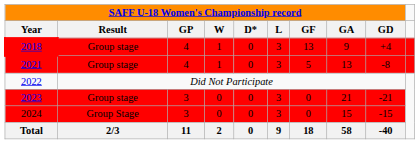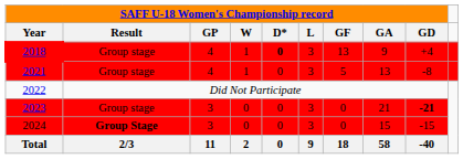2018 | SAFF U-18 Women's Championship record / D*: normal -> bold
2023 | SAFF U-18 Women's Championship record / GD: normal -> bold
2024 | SAFF U-18 Women's Championship record / Result: normal -> bold
